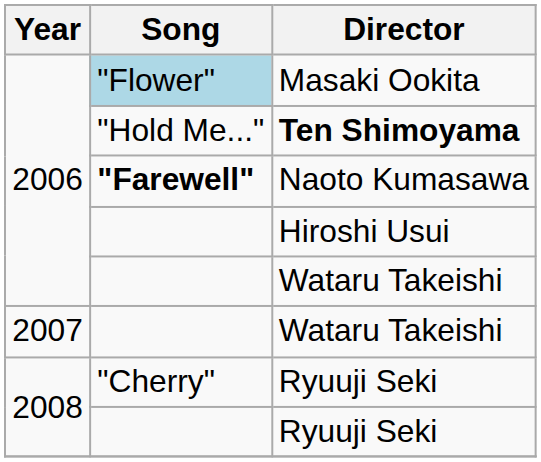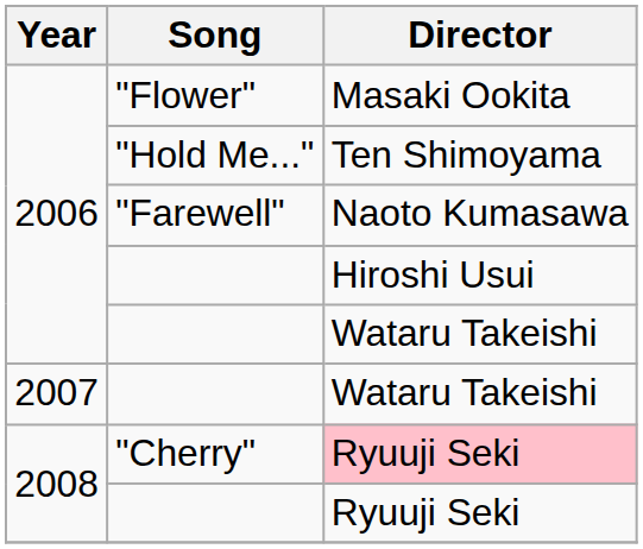Masaki Ookita | Song: lightblue background -> no background
Ten Shimoyama | Director: bold -> normal
Naoto Kumasawa | Song: bold -> normal
"Cherry" / Ryuuji Seki | Director: no background -> pink background
